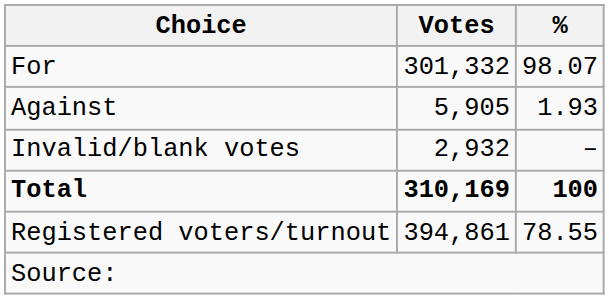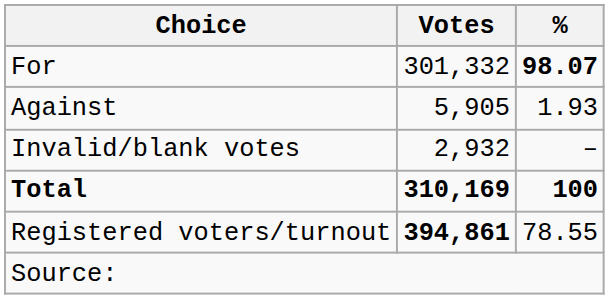For | %: normal -> bold
Registered voters/turnout | Votes: normal -> bold
